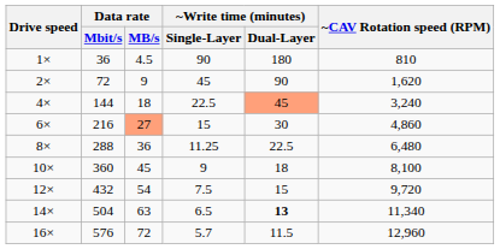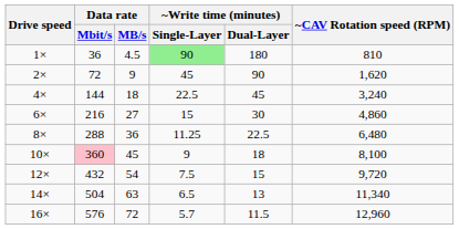1× | ~Write time (minutes) / Single-Layer: no background -> lightgreen background
4× | ~Write time (minutes) / Dual-Layer: lightsalmon background -> no background
6× | Data rate / MB/s: lightsalmon background -> no background
10× | Data rate / Mbit/s: no background -> pink background
14× | ~Write time (minutes) / Dual-Layer: bold -> normal
